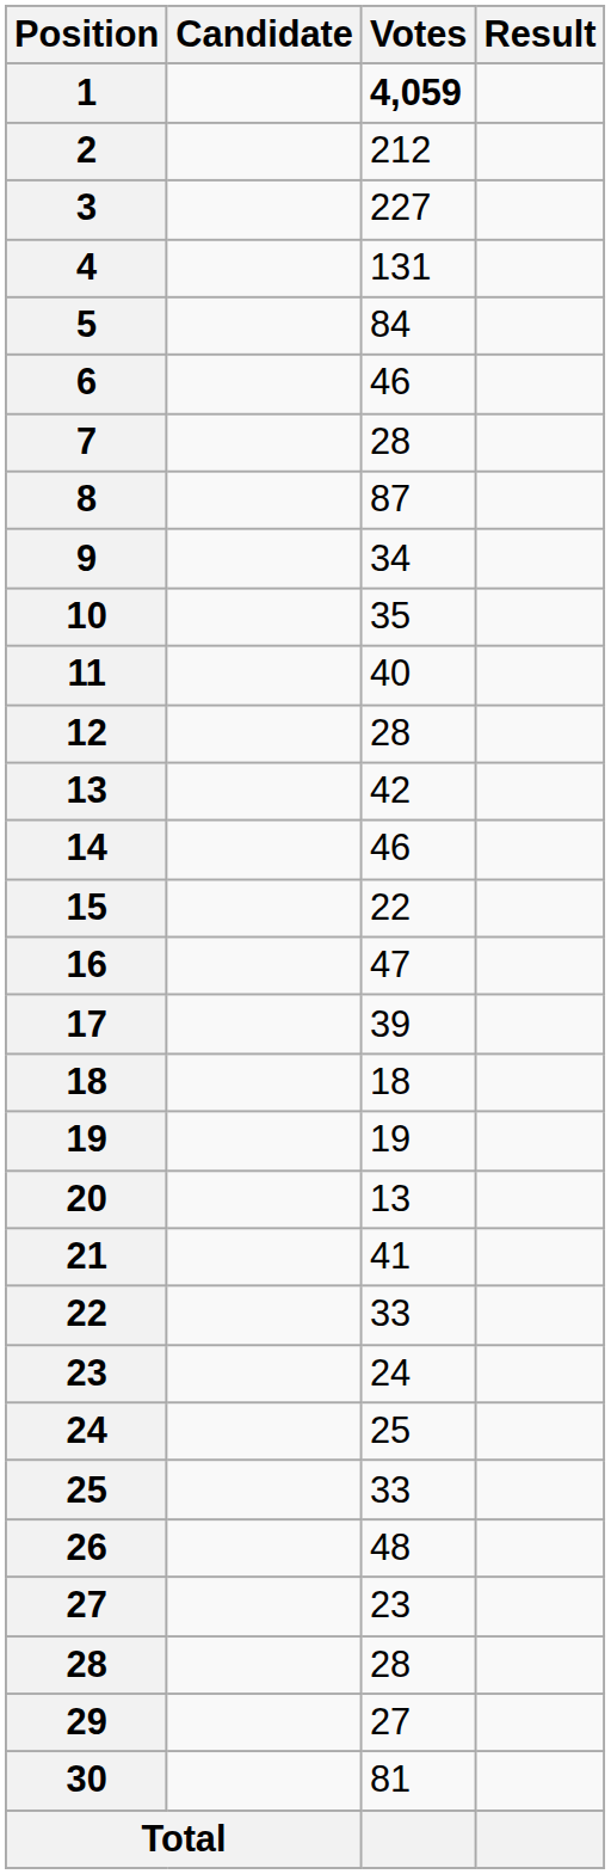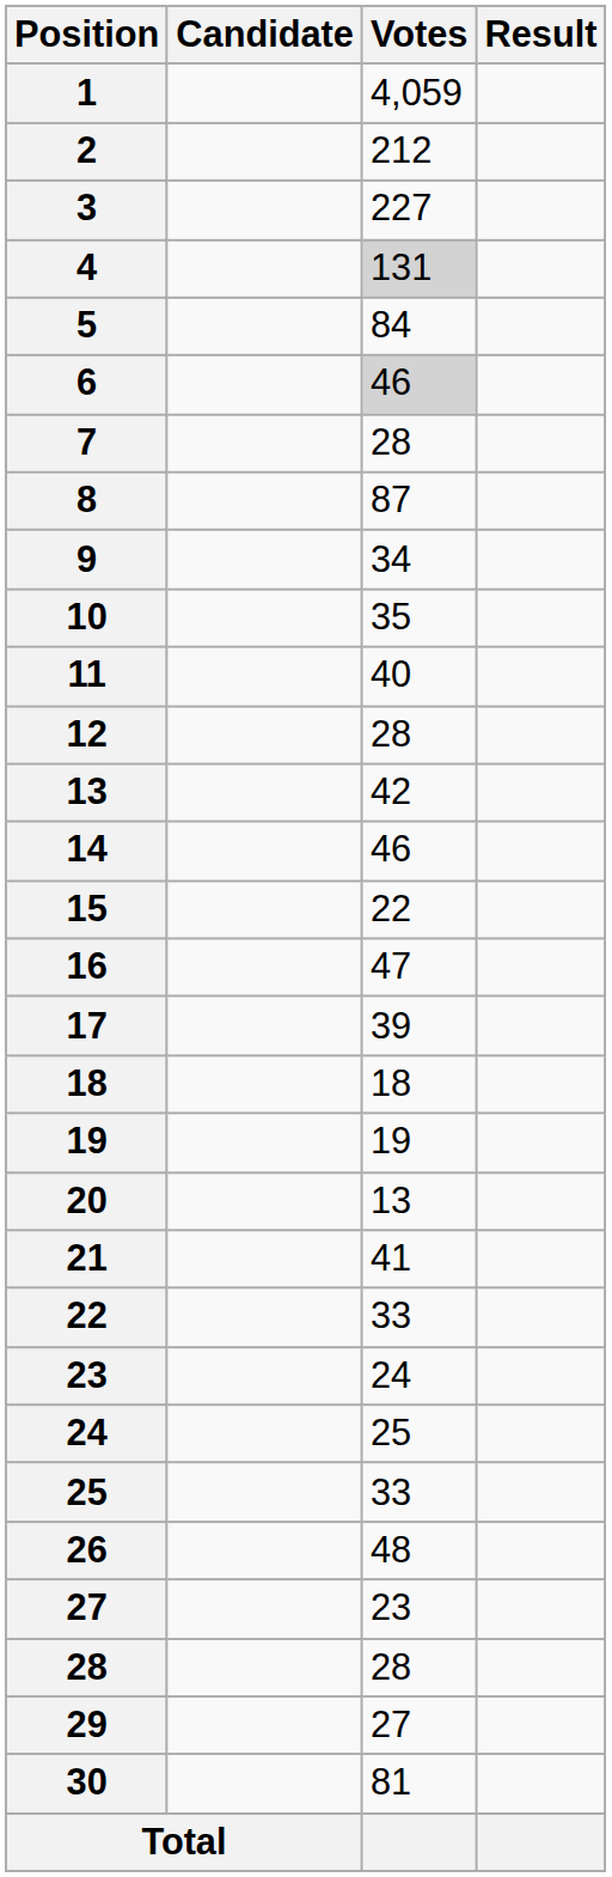1 | Votes: bold -> normal
4 | Votes: no background -> lightgrey background
6 | Votes: no background -> lightgrey background
